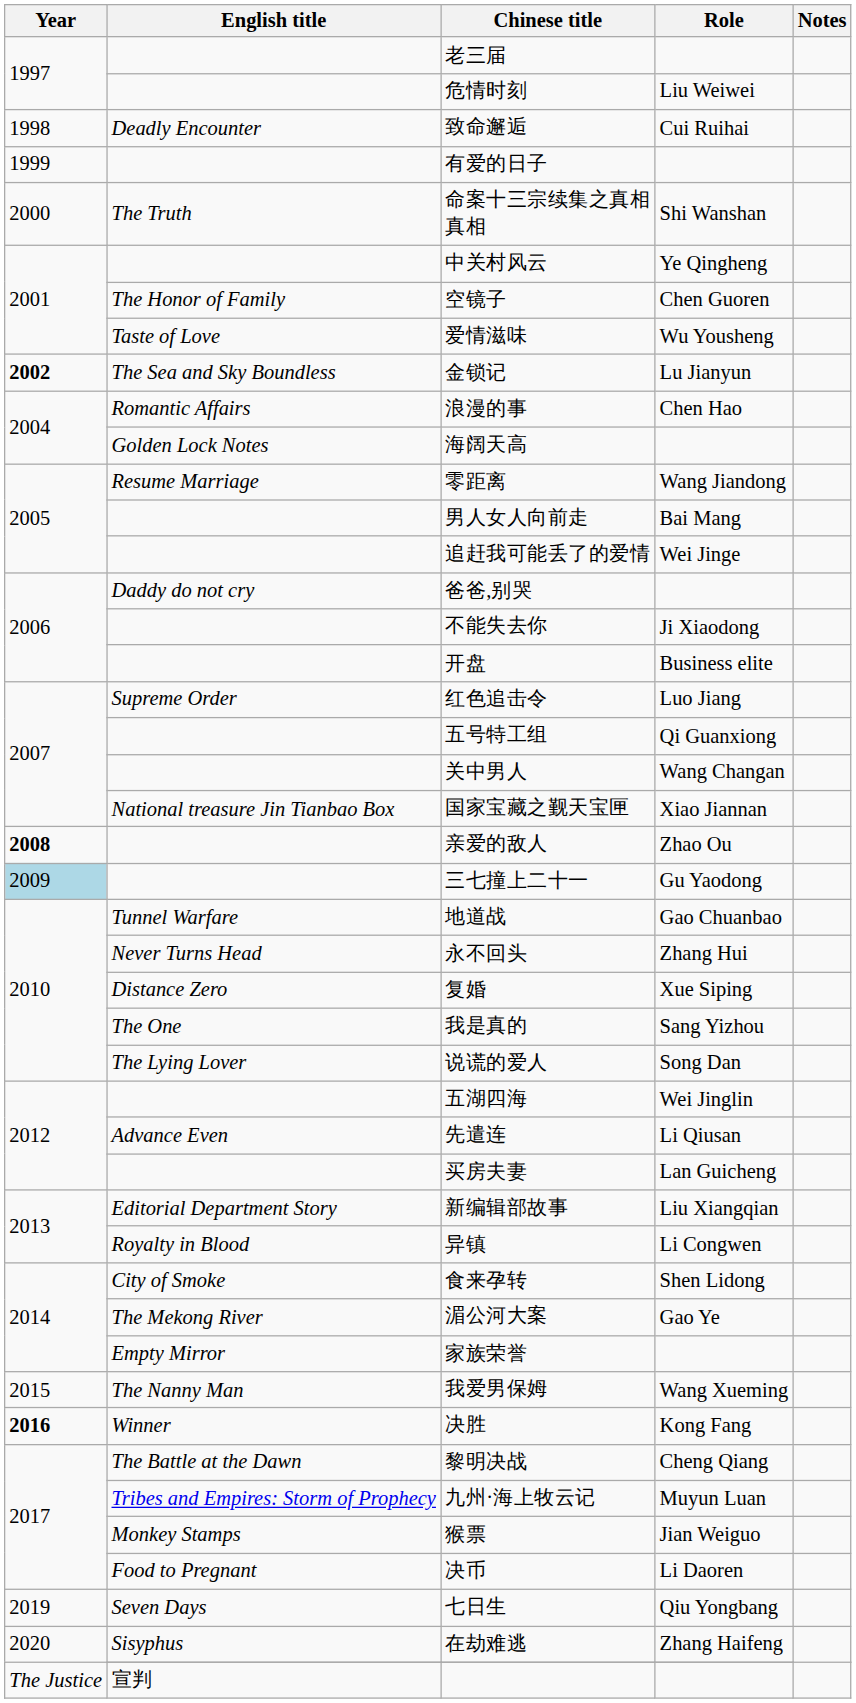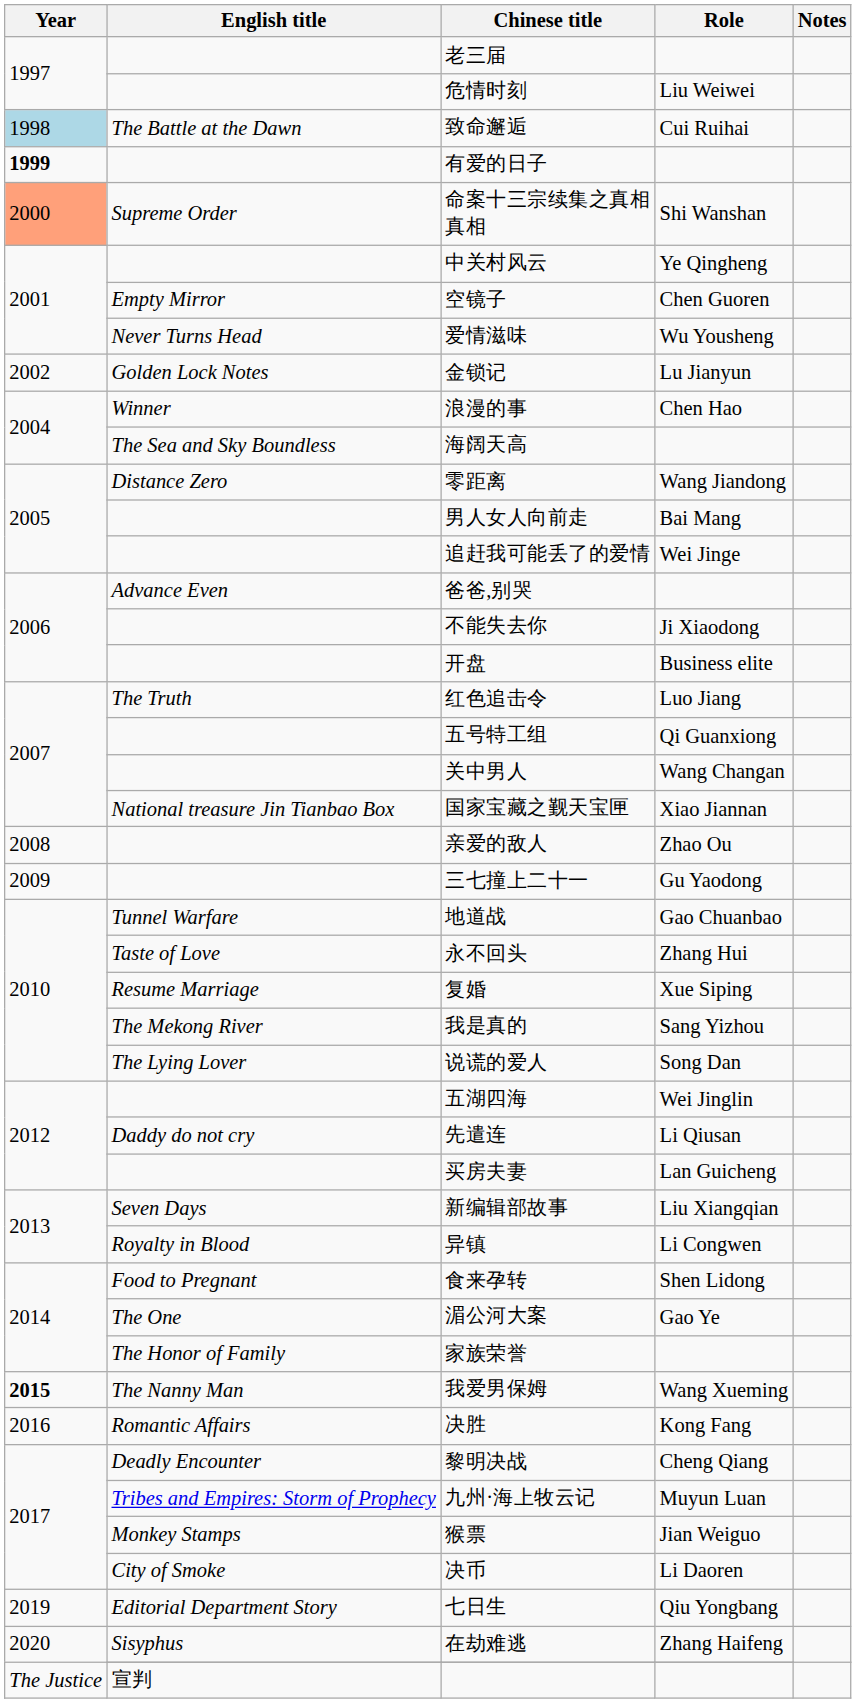致命邂逅 | Year: no background -> lightblue background
致命邂逅 | English title: Deadly Encounter -> The Battle at the Dawn
有爱的日子 | Year: normal -> bold
命案十三宗续集之真相 真相 | Year: no background -> lightsalmon background
命案十三宗续集之真相 真相 | English title: The Truth -> Supreme Order
空镜子 | English title: The Honor of Family -> Empty Mirror
爱情滋味 | English title: Taste of Love -> Never Turns Head
金锁记 | Year: bold -> normal
金锁记 | English title: The Sea and Sky Boundless -> Golden Lock Notes
浪漫的事 | English title: Romantic Affairs -> Winner
海阔天高 | English title: Golden Lock Notes -> The Sea and Sky Boundless
零距离 | English title: Resume Marriage -> Distance Zero
爸爸,别哭 | English title: Daddy do not cry -> Advance Even
红色追击令 | English title: Supreme Order -> The Truth
亲爱的敌人 | Year: bold -> normal
三七撞上二十一 | Year: lightblue background -> no background
永不回头 | English title: Never Turns Head -> Taste of Love
复婚 | English title: Distance Zero -> Resume Marriage
我是真的 | English title: The One -> The Mekong River
先遣连 | English title: Advance Even -> Daddy do not cry
新编辑部故事 | English title: Editorial Department Story -> Seven Days
食来孕转 | English title: City of Smoke -> Food to Pregnant
湄公河大案 | English title: The Mekong River -> The One
家族荣誉 | English title: Empty Mirror -> The Honor of Family
我爱男保姆 | Year: normal -> bold
决胜 | Year: bold -> normal
决胜 | English title: Winner -> Romantic Affairs
黎明决战 | English title: The Battle at the Dawn -> Deadly Encounter
决币 | English title: Food to Pregnant -> City of Smoke
七日生 | English title: Seven Days -> Editorial Department Story
